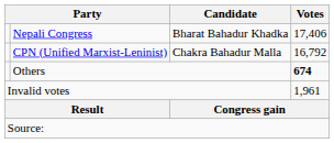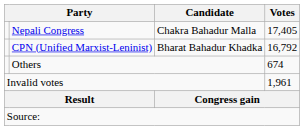Nepali Congress | Candidate: Bharat Bahadur Khadka -> Chakra Bahadur Malla
Nepali Congress | Votes: 17,406 -> 17,405
CPN (Unified Marxist-Leninist) | Candidate: Chakra Bahadur Malla -> Bharat Bahadur Khadka
Others | Votes: bold -> normal
